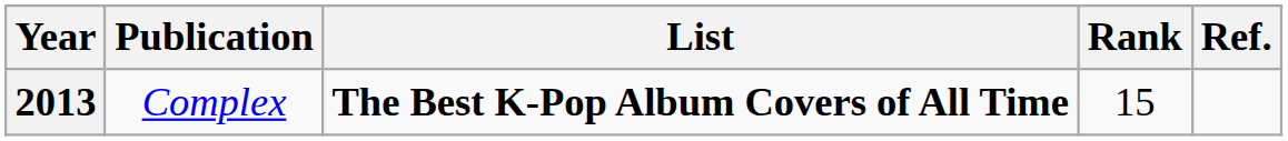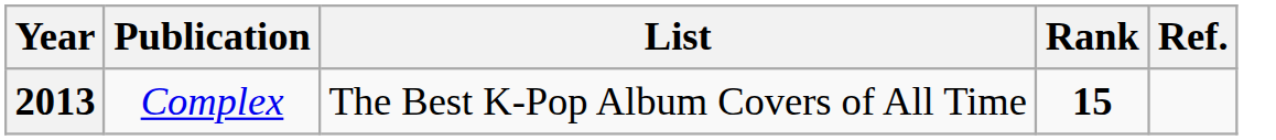row 2 | List: bold -> normal
row 2 | Rank: normal -> bold
